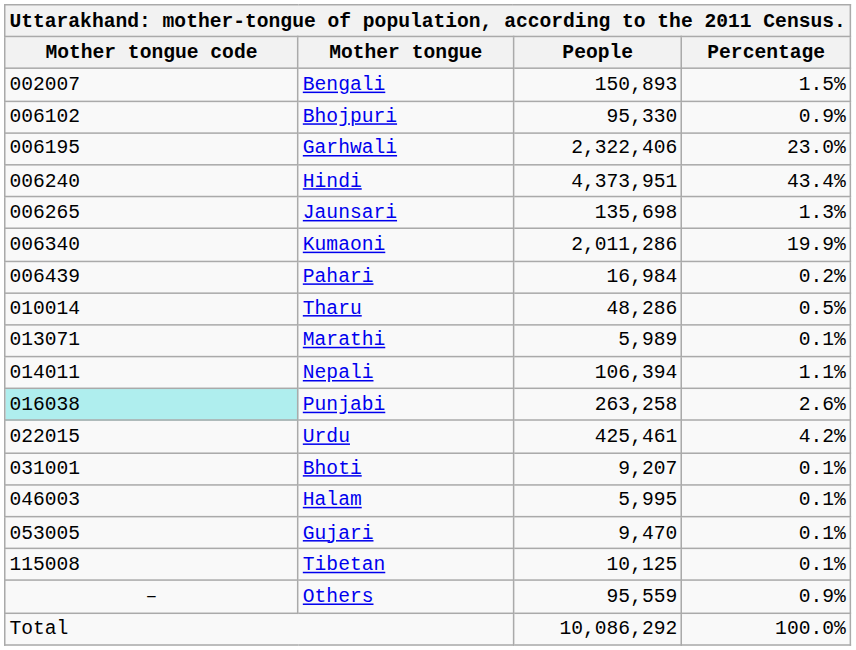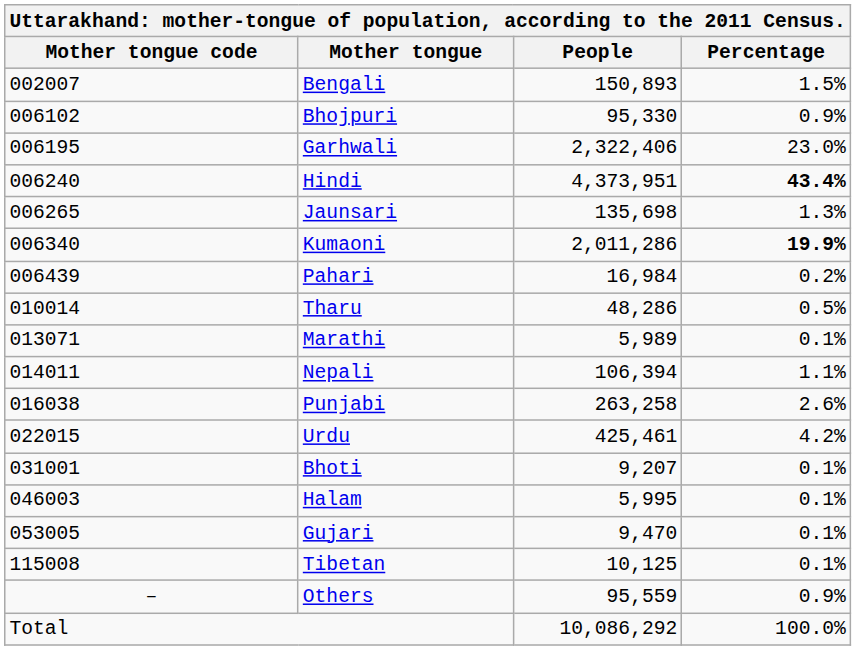Hindi | Percentage: normal -> bold
Kumaoni | Percentage: normal -> bold
Punjabi | Mother tongue code: paleturquoise background -> no background
